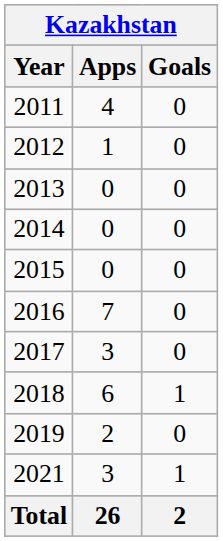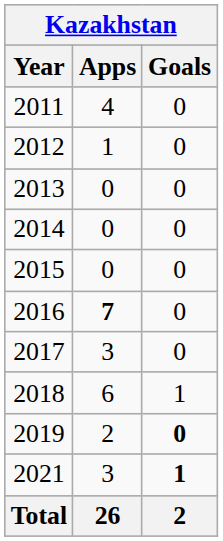2016 | Apps: normal -> bold
2019 | Goals: normal -> bold
2021 | Goals: normal -> bold
